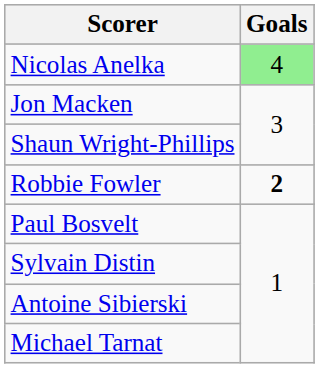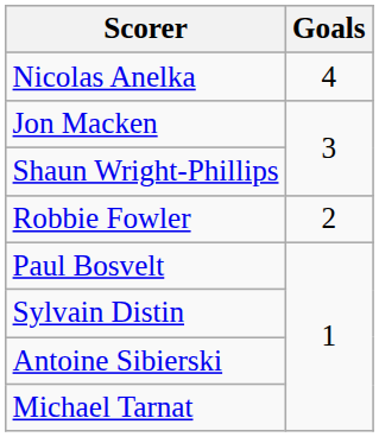Nicolas Anelka | Goals: lightgreen background -> no background
Robbie Fowler | Goals: bold -> normal
